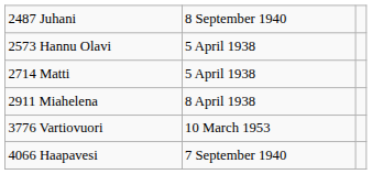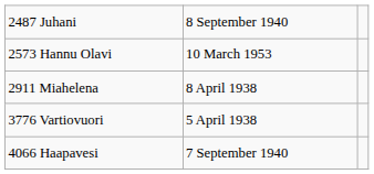2573 Hannu Olavi | column 2: 5 April 1938 -> 10 March 1953
- row: 2714 Matti | 5 April 1938
3776 Vartiovuori | column 2: 10 March 1953 -> 5 April 1938
